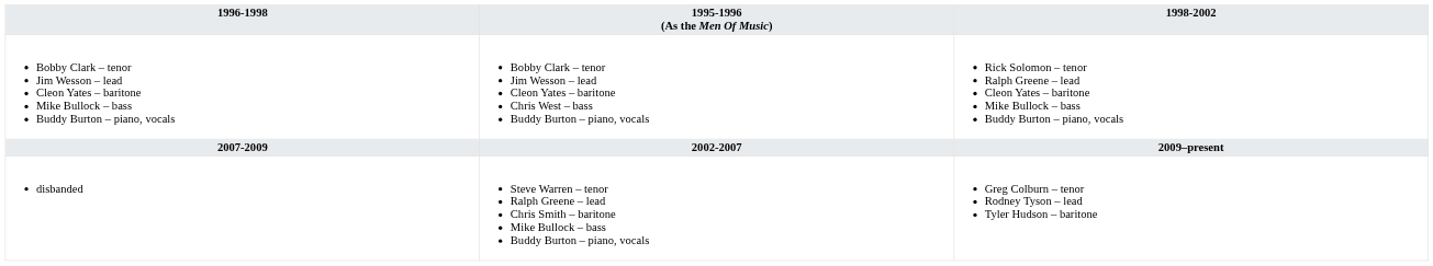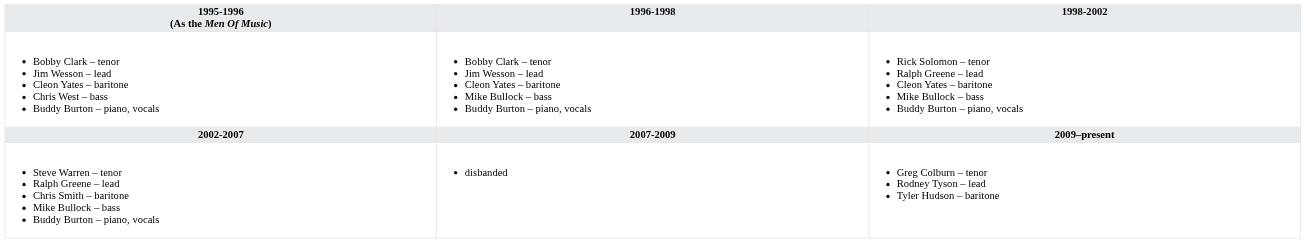columns swapped: 1995-1996 (As the Men Of Music) <-> 1996-1998
